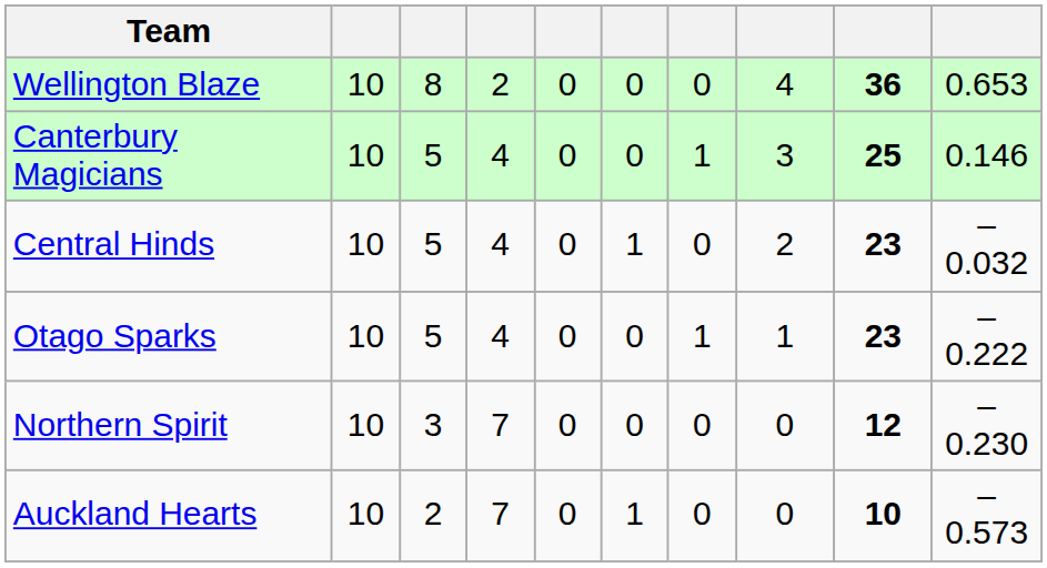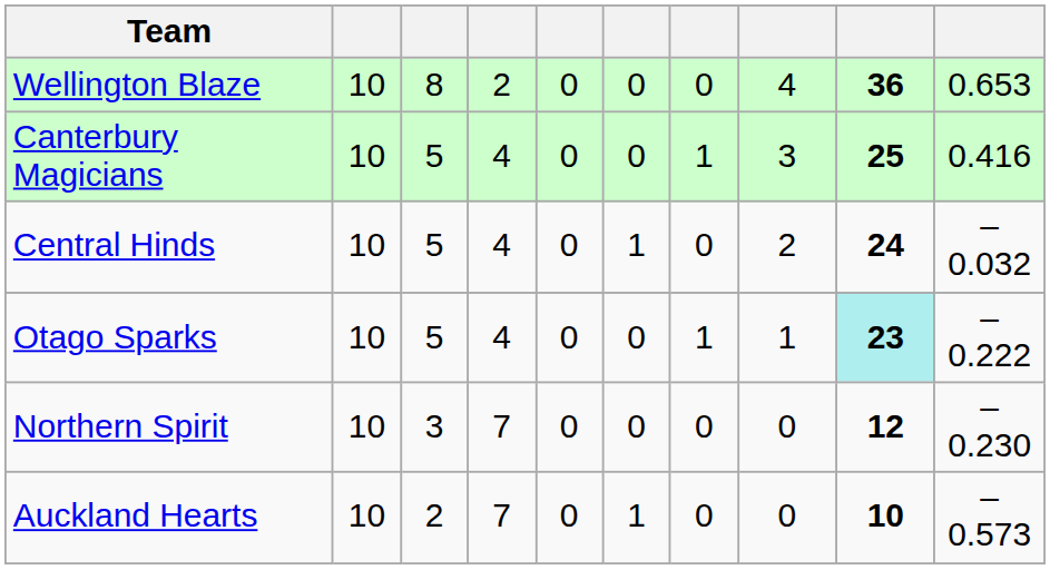Canterbury Magicians | column 10: 0.146 -> 0.416
Central Hinds | column 9: 23 -> 24
Otago Sparks | column 9: no background -> paleturquoise background
